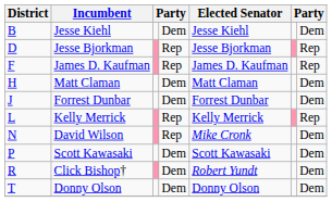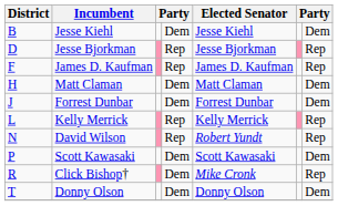David Wilson | Elected Senator: Mike Cronk -> Robert Yundt
David Wilson | column 7: Dem -> Rep
Click Bishop† | Elected Senator: Robert Yundt -> Mike Cronk
Click Bishop† | column 7: Dem -> Rep
